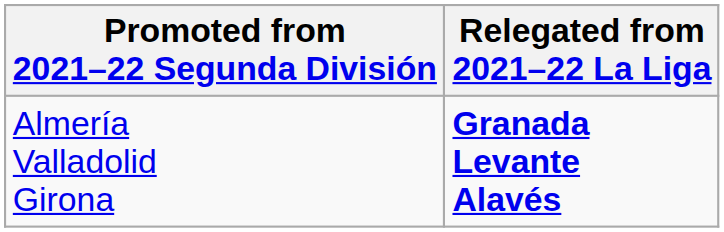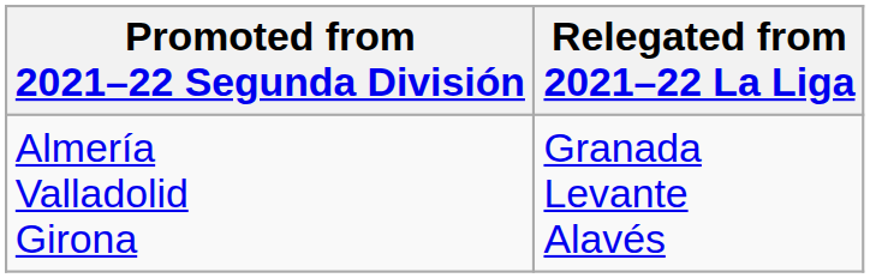Almería Valladolid Girona | Relegated from 2021–22 La Liga: bold -> normal
